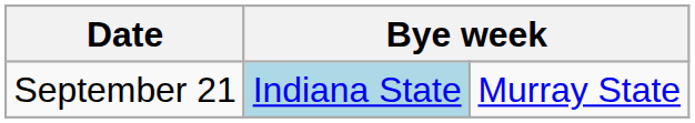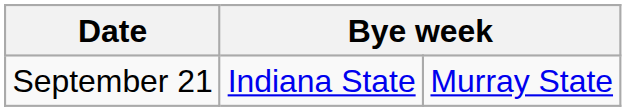September 21 | column 2: lightblue background -> no background
